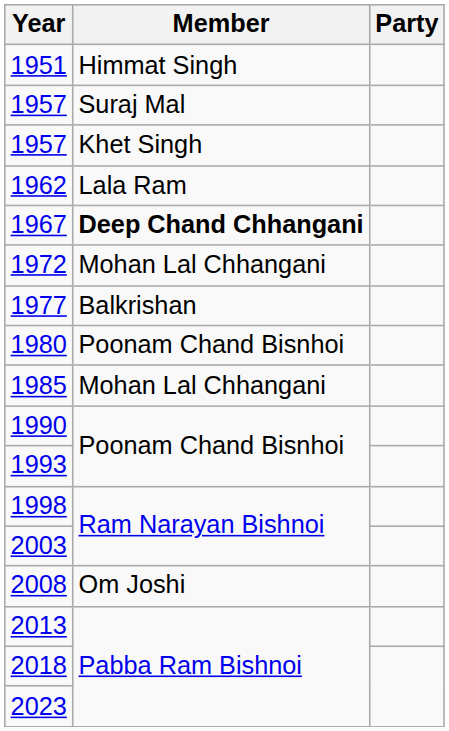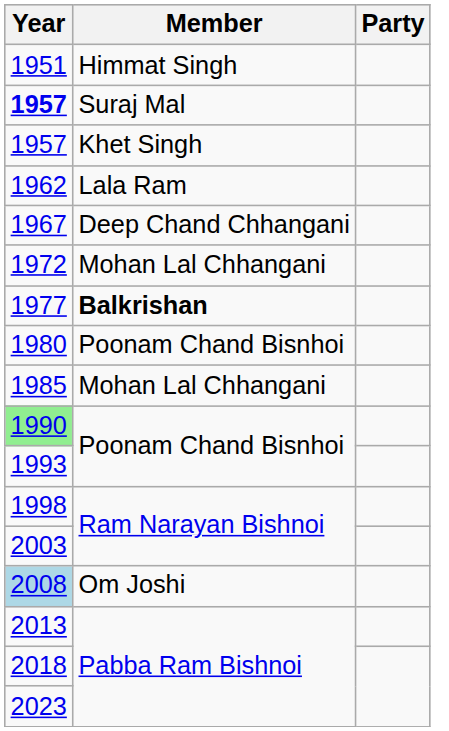1957 / Suraj Mal | Year: normal -> bold
1967 | Member: bold -> normal
1977 | Member: normal -> bold
1990 | Year: no background -> lightgreen background
2008 | Year: no background -> lightblue background
